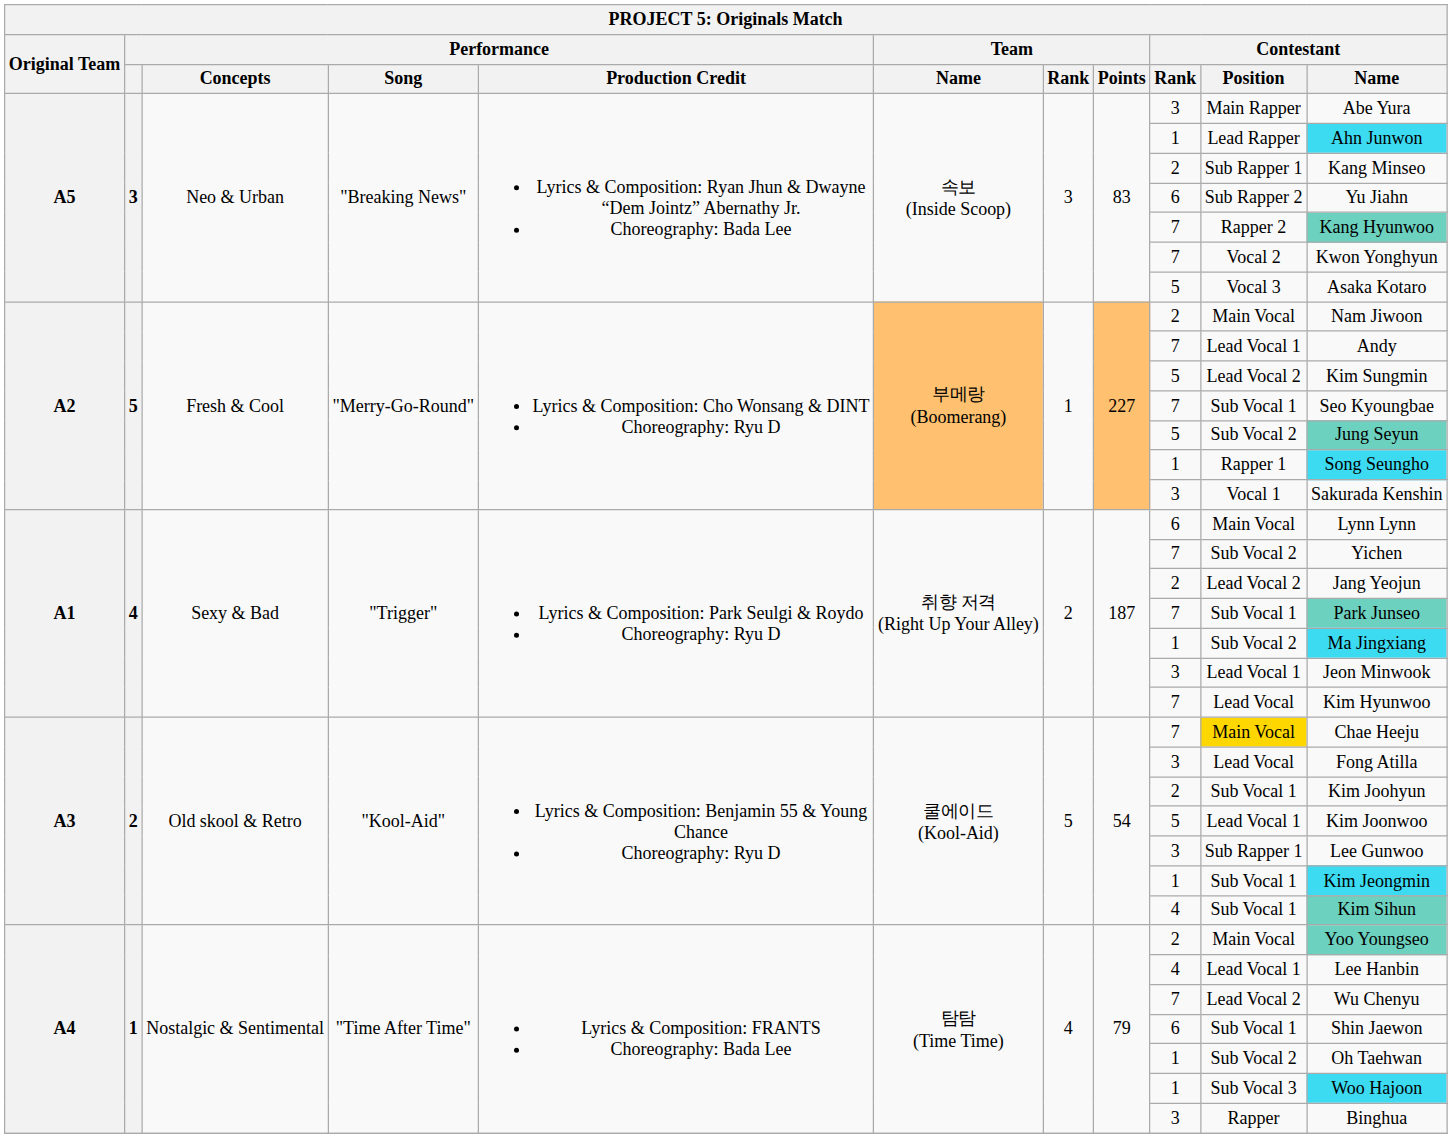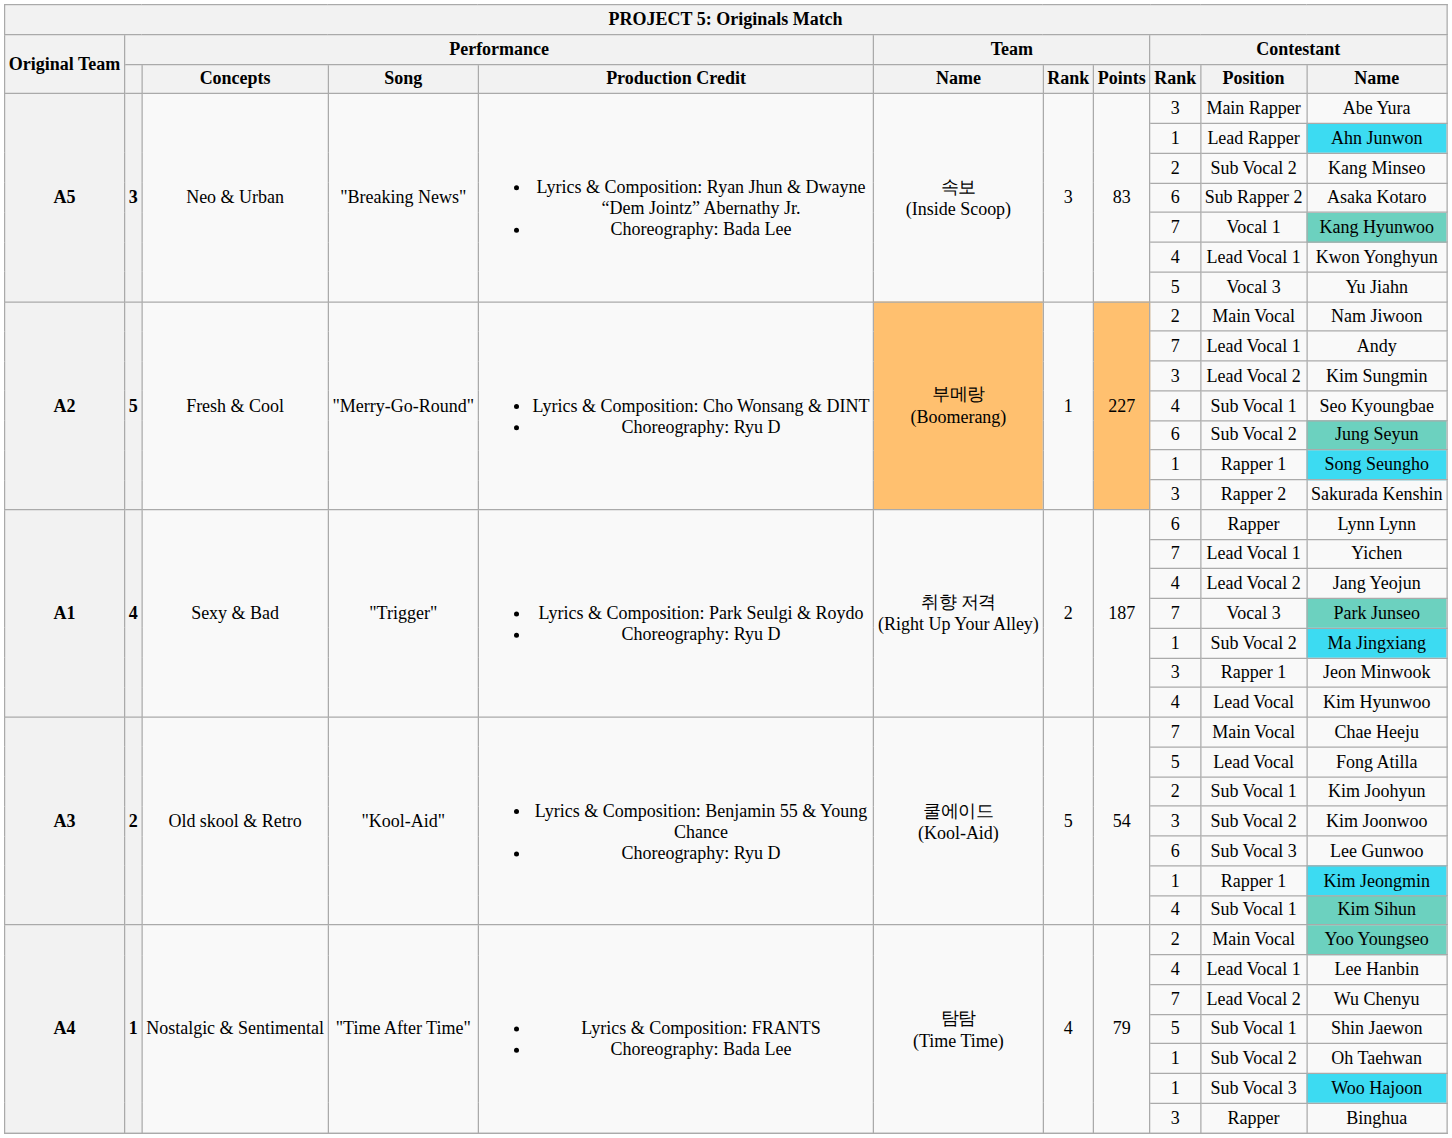row 6 | Contestant / Position: Sub Rapper 1 -> Sub Vocal 2
row 7 | Contestant / Name: Yu Jiahn -> Asaka Kotaro
row 8 | Contestant / Position: Rapper 2 -> Vocal 1
row 9 | Contestant / Rank: 7 -> 4
row 9 | Contestant / Position: Vocal 2 -> Lead Vocal 1
row 10 | Contestant / Name: Asaka Kotaro -> Yu Jiahn
row 13 | Contestant / Rank: 5 -> 3
row 14 | Contestant / Rank: 7 -> 4
row 15 | Contestant / Rank: 5 -> 6
row 17 | Contestant / Position: Vocal 1 -> Rapper 2
row 18 | Contestant / Position: Main Vocal -> Rapper
row 19 | Contestant / Position: Sub Vocal 2 -> Lead Vocal 1
row 20 | Contestant / Rank: 2 -> 4
row 21 | Contestant / Position: Sub Vocal 1 -> Vocal 3
row 23 | Contestant / Position: Lead Vocal 1 -> Rapper 1
row 24 | Contestant / Rank: 7 -> 4
row 25 | Contestant / Position: gold background -> no background
row 26 | Contestant / Rank: 3 -> 5
row 28 | Contestant / Rank: 5 -> 3
row 28 | Contestant / Position: Lead Vocal 1 -> Sub Vocal 2
row 29 | Contestant / Rank: 3 -> 6
row 29 | Contestant / Position: Sub Rapper 1 -> Sub Vocal 3
row 30 | Contestant / Position: Sub Vocal 1 -> Rapper 1
row 35 | Contestant / Rank: 6 -> 5
